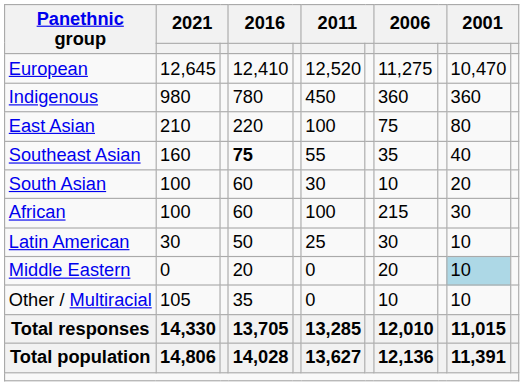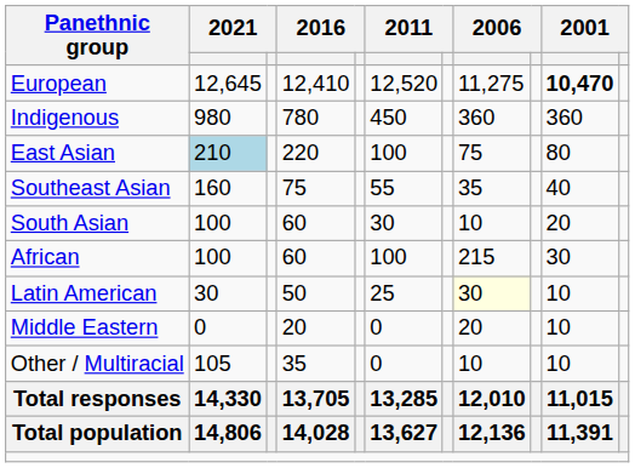European | column 10: normal -> bold
East Asian | column 2: no background -> lightblue background
Southeast Asian | column 4: bold -> normal
Latin American | column 8: no background -> lightyellow background
Middle Eastern | column 10: lightblue background -> no background
